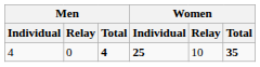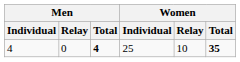row 3 | Women / Individual: bold -> normal
